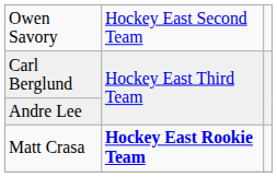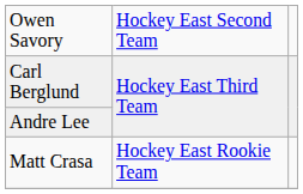Matt Crasa | column 2: bold -> normal
